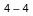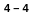row 1 | column 1: normal -> bold
